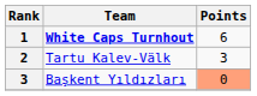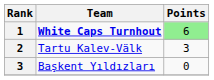White Caps Turnhout | Points: no background -> lightgreen background
Başkent Yıldızları | Points: lightsalmon background -> no background
